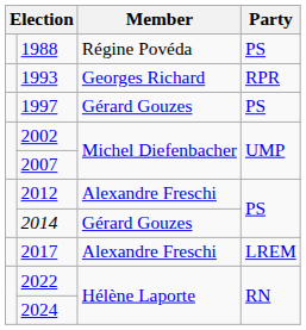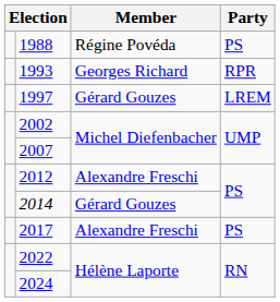1997 | Party: PS -> LREM
2017 | Party: LREM -> PS
